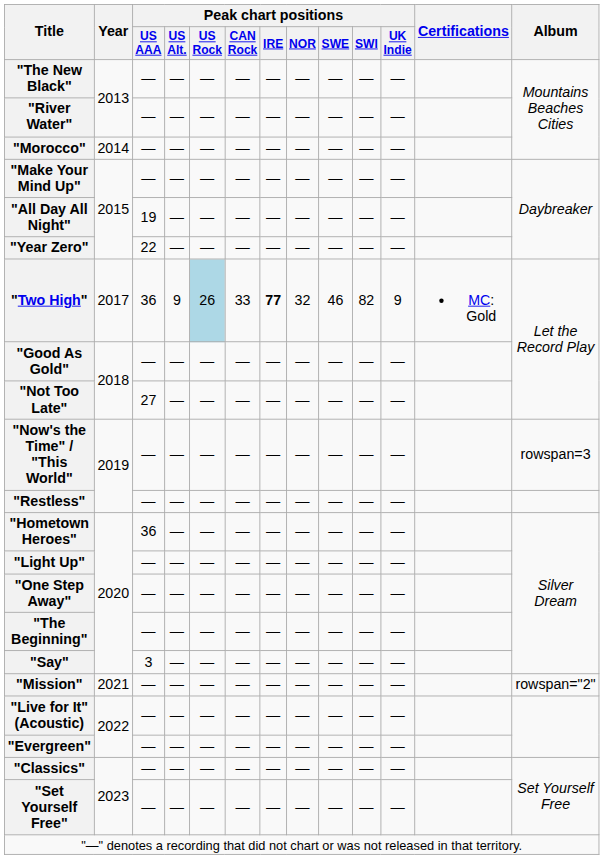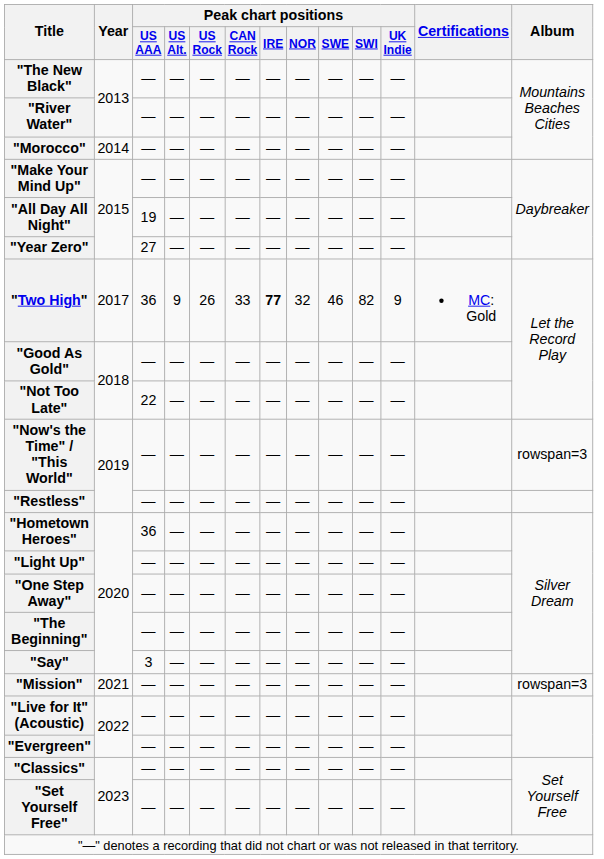"Year Zero" | Peak chart positions / US AAA: 22 -> 27
"Two High" | Peak chart positions / US Rock: lightblue background -> no background
"Not Too Late" | Peak chart positions / US AAA: 27 -> 22
"Mission" | Album: rowspan="2" -> rowspan=3
